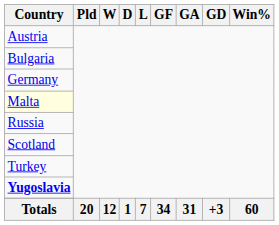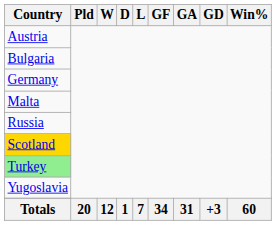Malta | Country: lightyellow background -> no background
Scotland | Country: no background -> gold background
Turkey | Country: no background -> lightgreen background
Yugoslavia | Country: bold -> normal
